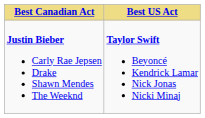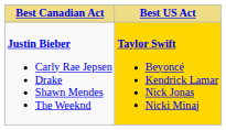Justin Bieber Carly Rae Jepsen Drake Shawn Mendes The Weeknd | Best US Act: no background -> gold background
